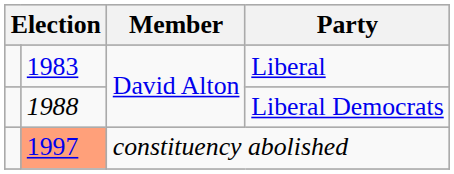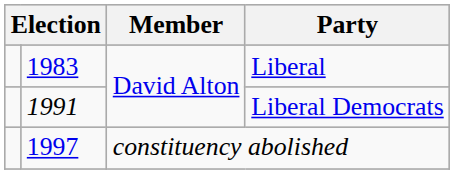Liberal Democrats | column 2: 1988 -> 1991
constituency abolished | column 2: lightsalmon background -> no background
